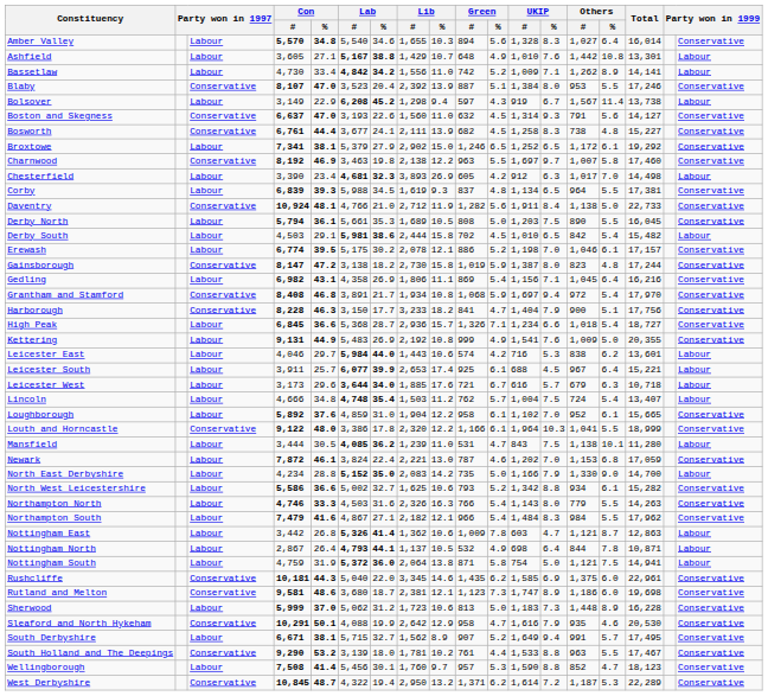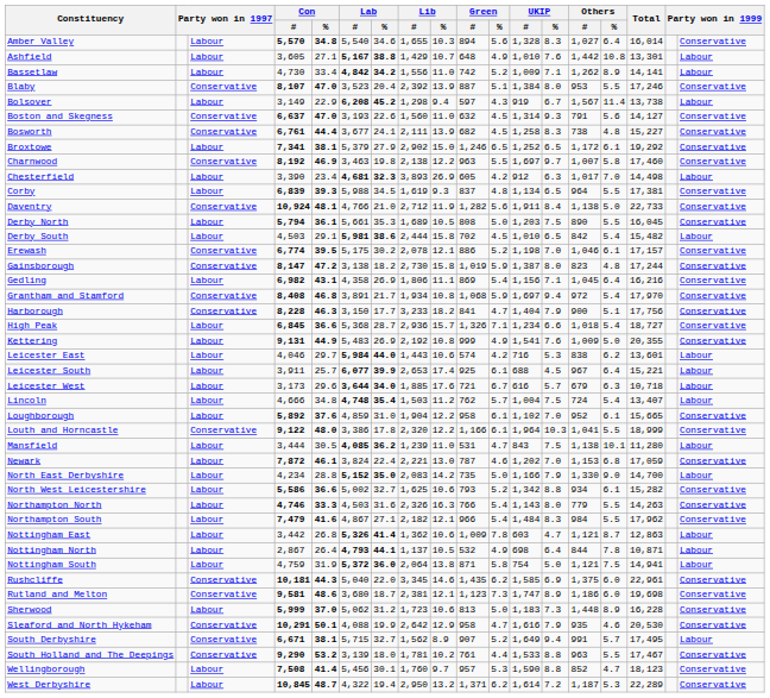Erewash | column 3: Labour -> Conservative
South Derbyshire | column 3: Labour -> Conservative
South Derbyshire | column 18: Conservative -> Labour
West Derbyshire | column 3: Conservative -> Labour
